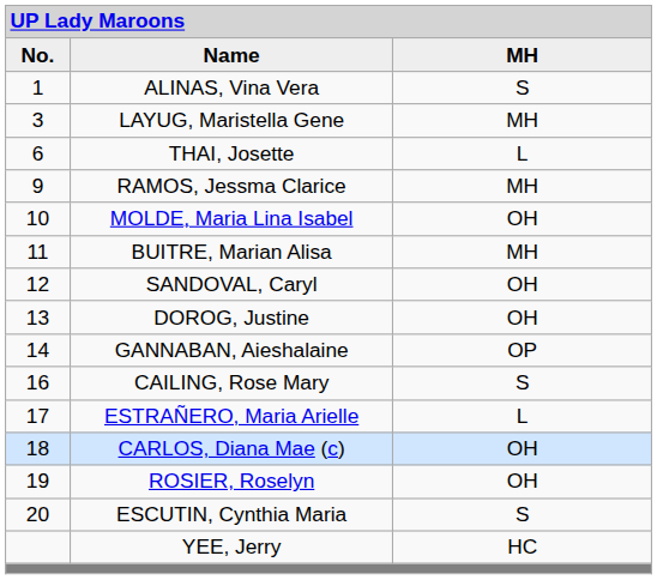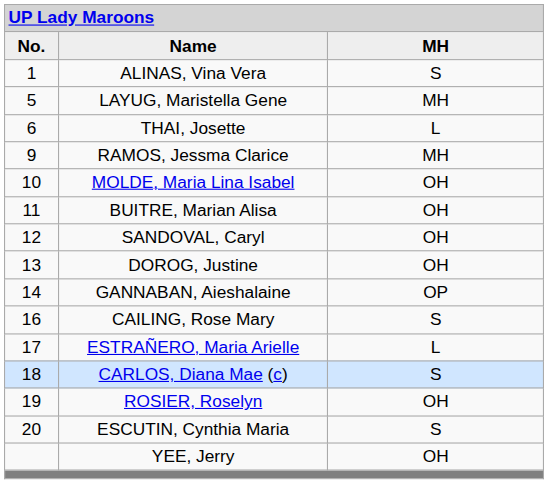LAYUG, Maristella Gene | column 1: 3 -> 5
BUITRE, Marian Alisa | column 3: MH -> OH
CARLOS, Diana Mae (c) | column 3: OH -> S
YEE, Jerry | column 3: HC -> OH
